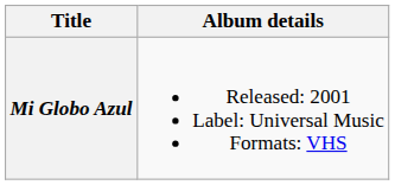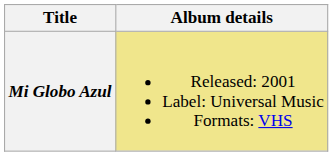Mi Globo Azul | Album details: no background -> khaki background
